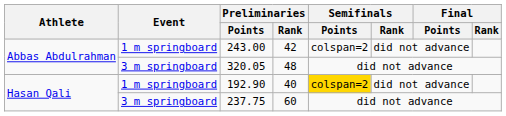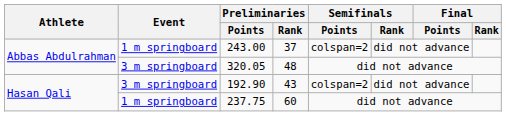243.00 | Preliminaries / Rank: 42 -> 37
192.90 | Event: 1 m springboard -> 3 m springboard
192.90 | Preliminaries / Rank: 40 -> 43
192.90 | Semifinals / Points: gold background -> no background
237.75 | Event: 3 m springboard -> 1 m springboard
